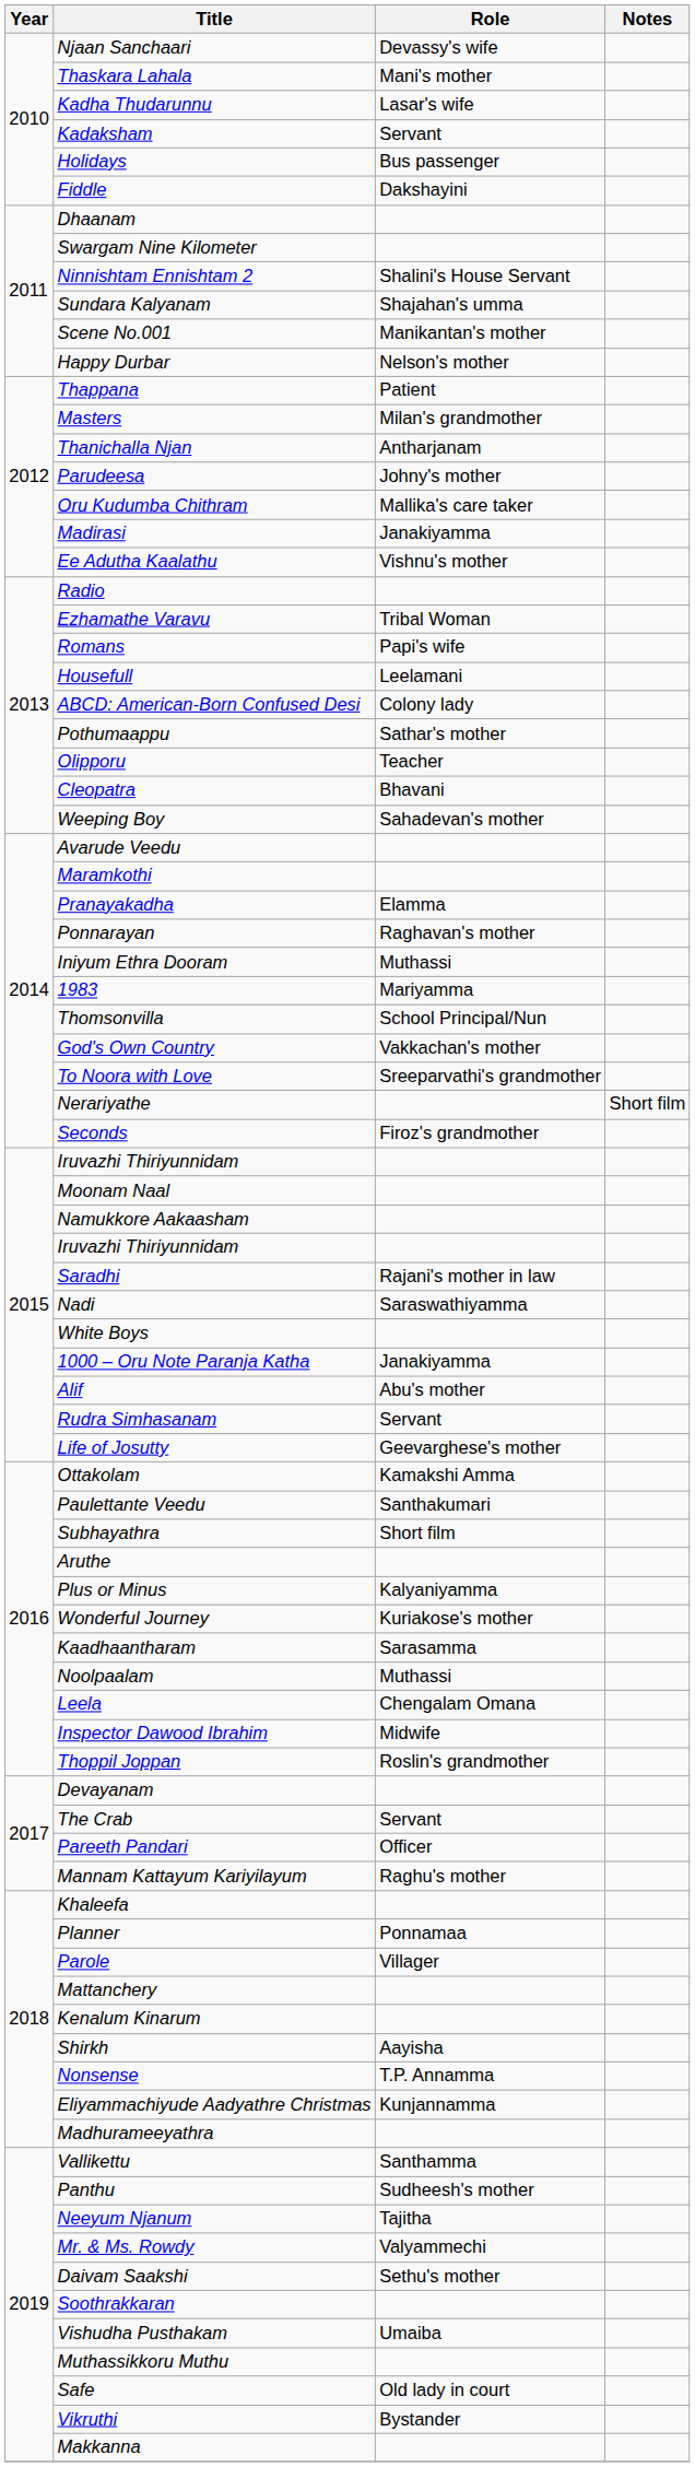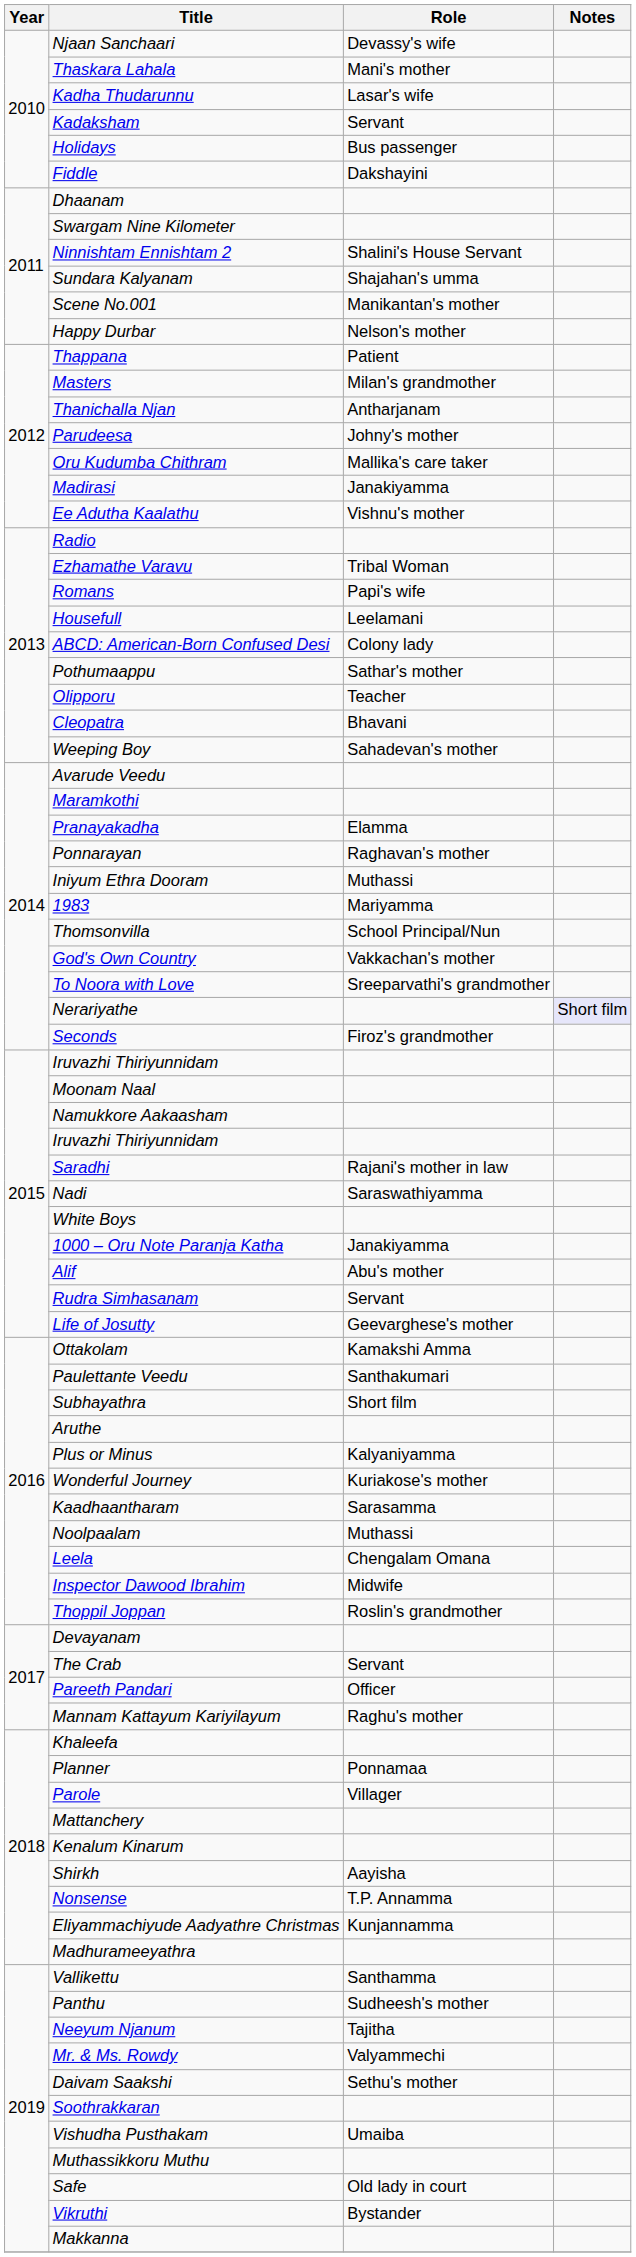Nerariyathe | Notes: no background -> lavender background
